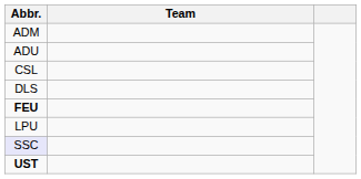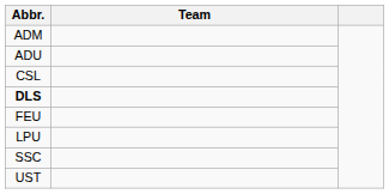DLS | Abbr.: normal -> bold
FEU | Abbr.: bold -> normal
SSC | Abbr.: lavender background -> no background
UST | Abbr.: bold -> normal
